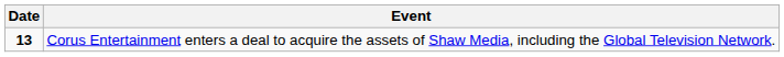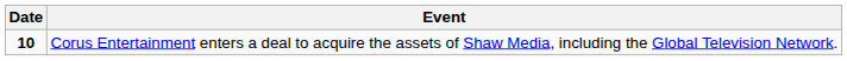row 2 | Date: 13 -> 10
